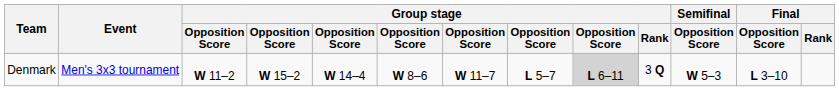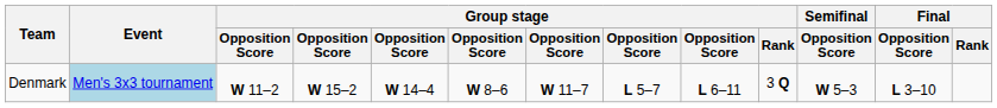Denmark | Event: no background -> lightblue background
Denmark | column 9: lightgrey background -> no background
